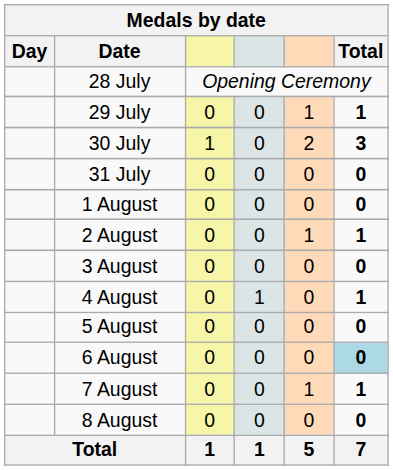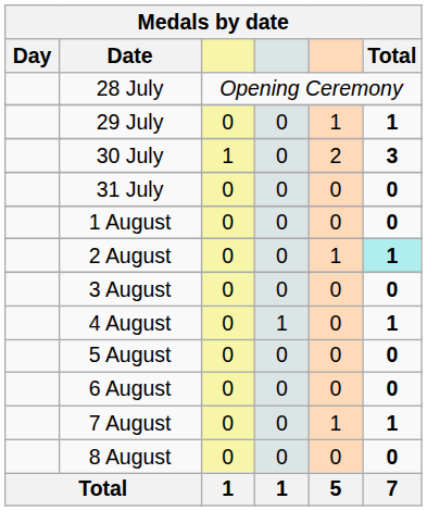2 August | Total: no background -> paleturquoise background
6 August | Total: lightblue background -> no background
